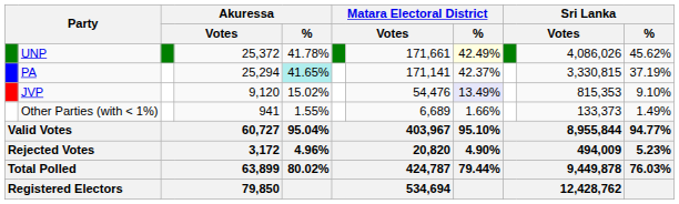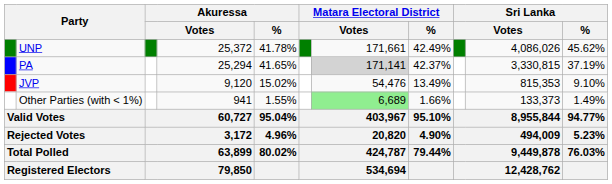UNP | Matara Electoral District / %: lightyellow background -> no background
PA | Akuressa / %: paleturquoise background -> no background
PA | column 7: no background -> lightgrey background
JVP | Matara Electoral District / %: lavender background -> no background
Other Parties (with < 1%) | column 7: no background -> lightgreen background
